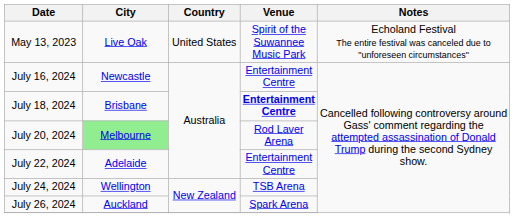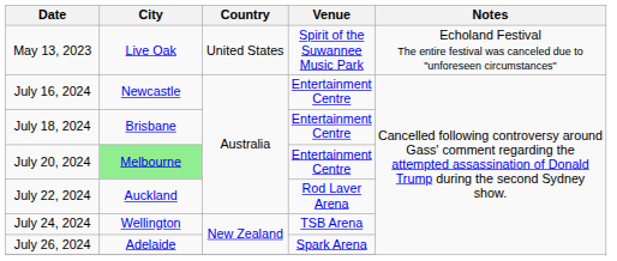July 18, 2024 | Venue: bold -> normal
July 20, 2024 | Venue: Rod Laver Arena -> Entertainment Centre
July 22, 2024 | City: Adelaide -> Auckland
July 22, 2024 | Venue: Entertainment Centre -> Rod Laver Arena
July 26, 2024 | City: Auckland -> Adelaide
